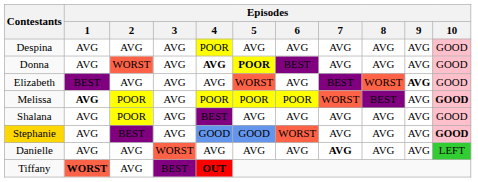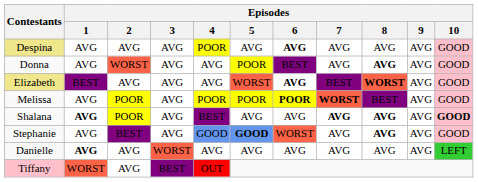row 3 | Contestants: no background -> khaki background
row 3 | Episodes / 6: normal -> bold
row 4 | Episodes / 4: bold -> normal
row 4 | Episodes / 5: bold -> normal
row 4 | Episodes / 8: normal -> bold
row 5 | Contestants: no background -> khaki background
row 5 | Episodes / 6: normal -> bold
row 5 | Episodes / 8: normal -> bold
row 5 | Episodes / 9: bold -> normal
row 6 | Episodes / 1: bold -> normal
row 6 | Episodes / 6: normal -> bold
row 6 | Episodes / 7: normal -> bold
row 6 | Episodes / 10: bold -> normal
row 7 | Episodes / 1: normal -> bold
row 7 | Episodes / 7: normal -> bold
row 7 | Episodes / 8: normal -> bold
row 7 | Episodes / 10: normal -> bold
row 8 | Contestants: gold background -> no background
row 8 | Episodes / 5: normal -> bold
row 8 | Episodes / 8: normal -> bold
row 8 | Episodes / 10: bold -> normal
row 9 | Episodes / 1: normal -> bold
row 9 | Episodes / 7: bold -> normal
row 10 | Contestants: no background -> pink background
row 10 | Episodes / 1: bold -> normal
row 10 | Episodes / 4: bold -> normal
